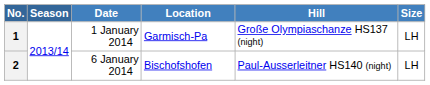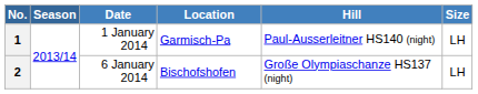1 | Hill: Große Olympiaschanze HS137 (night) -> Paul-Ausserleitner HS140 (night)
2 | Hill: Paul-Ausserleitner HS140 (night) -> Große Olympiaschanze HS137 (night)
